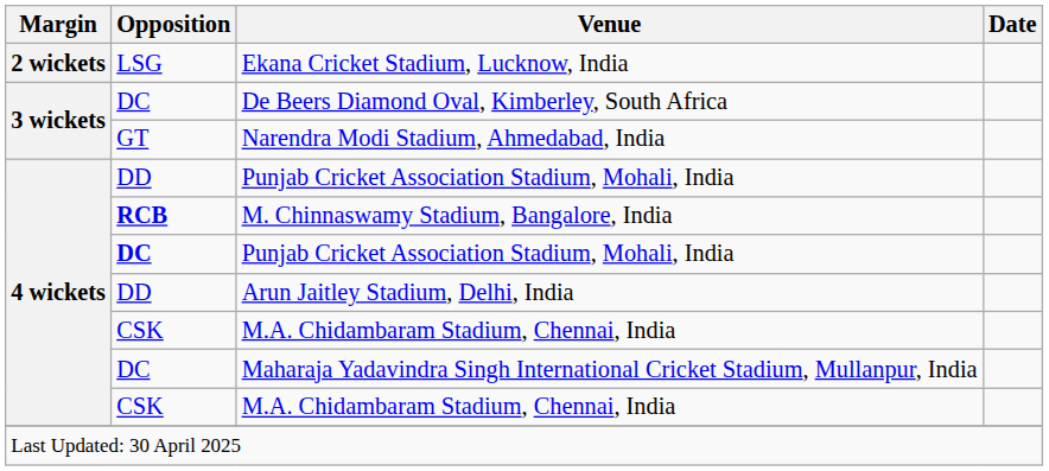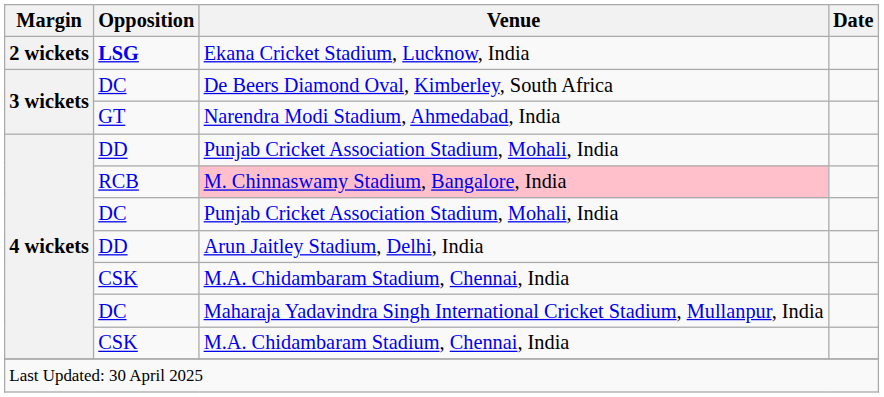Ekana Cricket Stadium, Lucknow, India | Opposition: normal -> bold
M. Chinnaswamy Stadium, Bangalore, India | Opposition: bold -> normal
M. Chinnaswamy Stadium, Bangalore, India | Venue: no background -> pink background
DC / Punjab Cricket Association Stadium, Mohali, India | Opposition: bold -> normal
